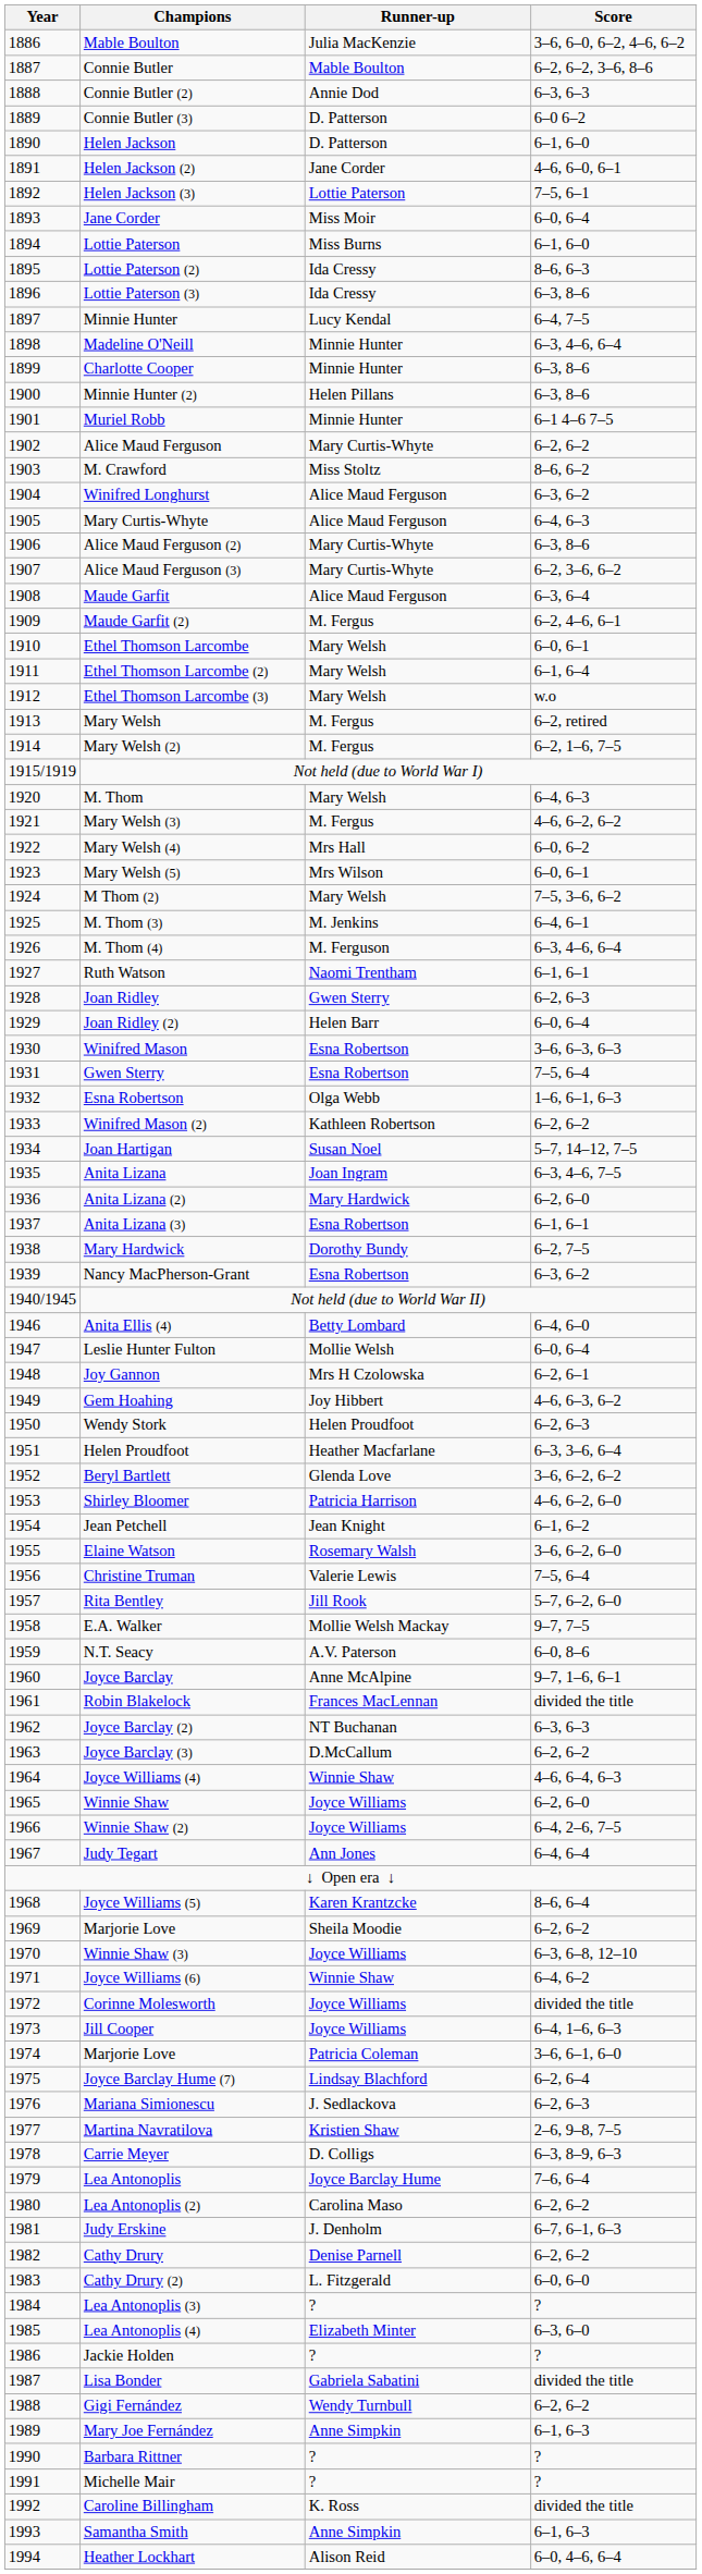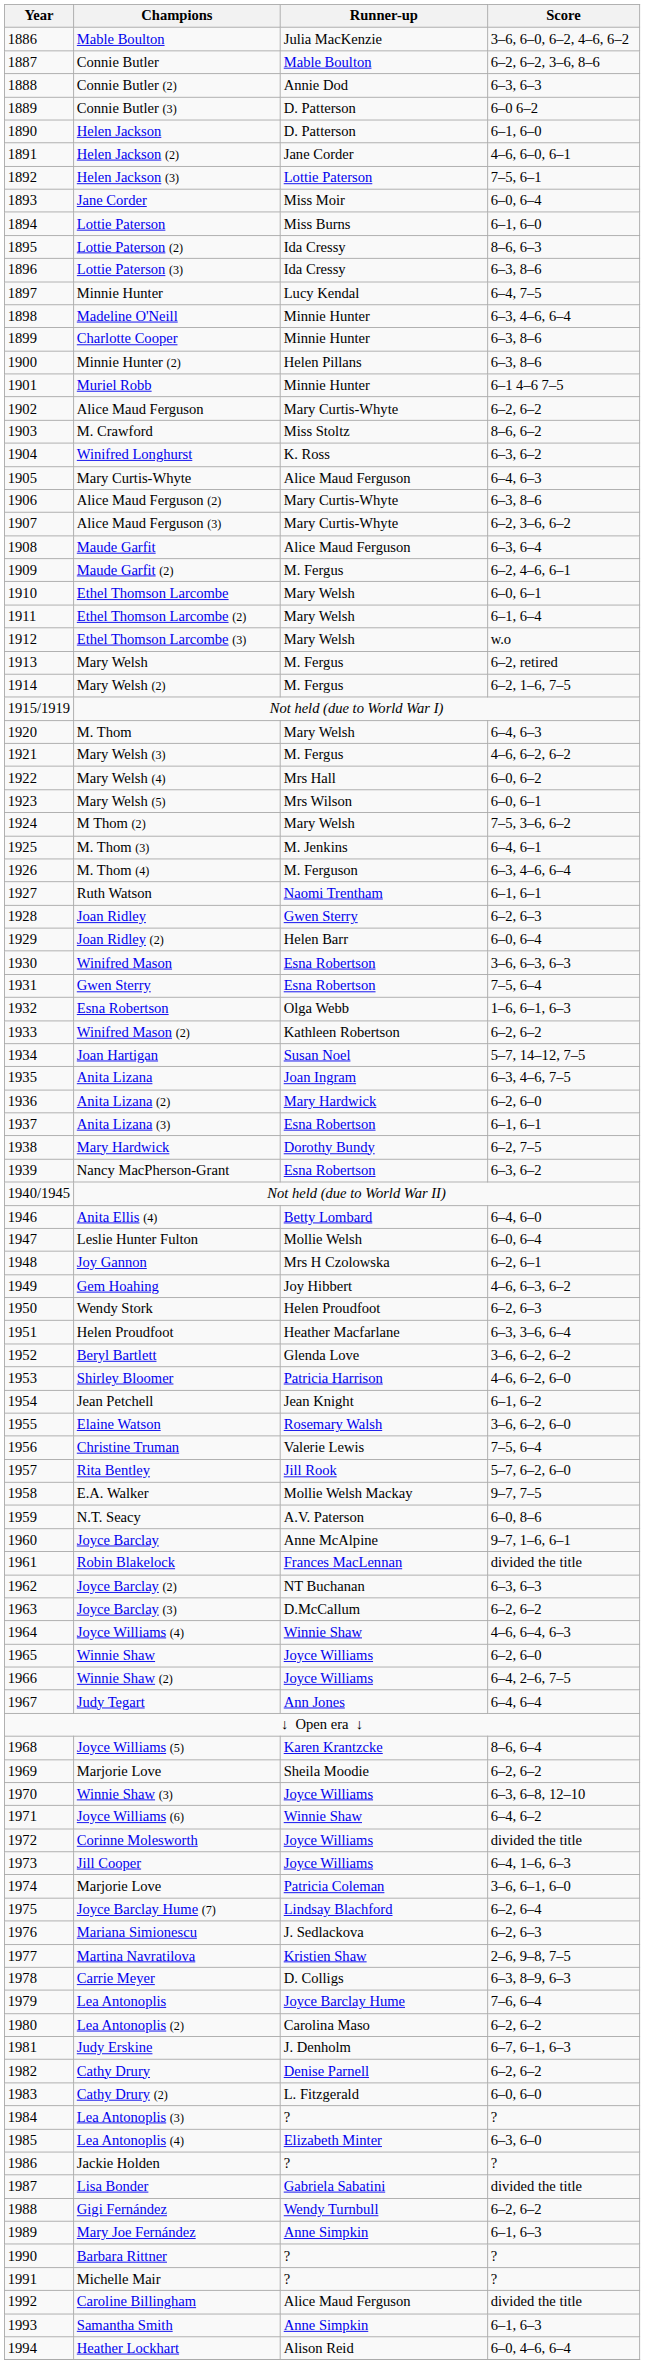Winifred Longhurst | Runner-up: Alice Maud Ferguson -> K. Ross
Caroline Billingham | Runner-up: K. Ross -> Alice Maud Ferguson
